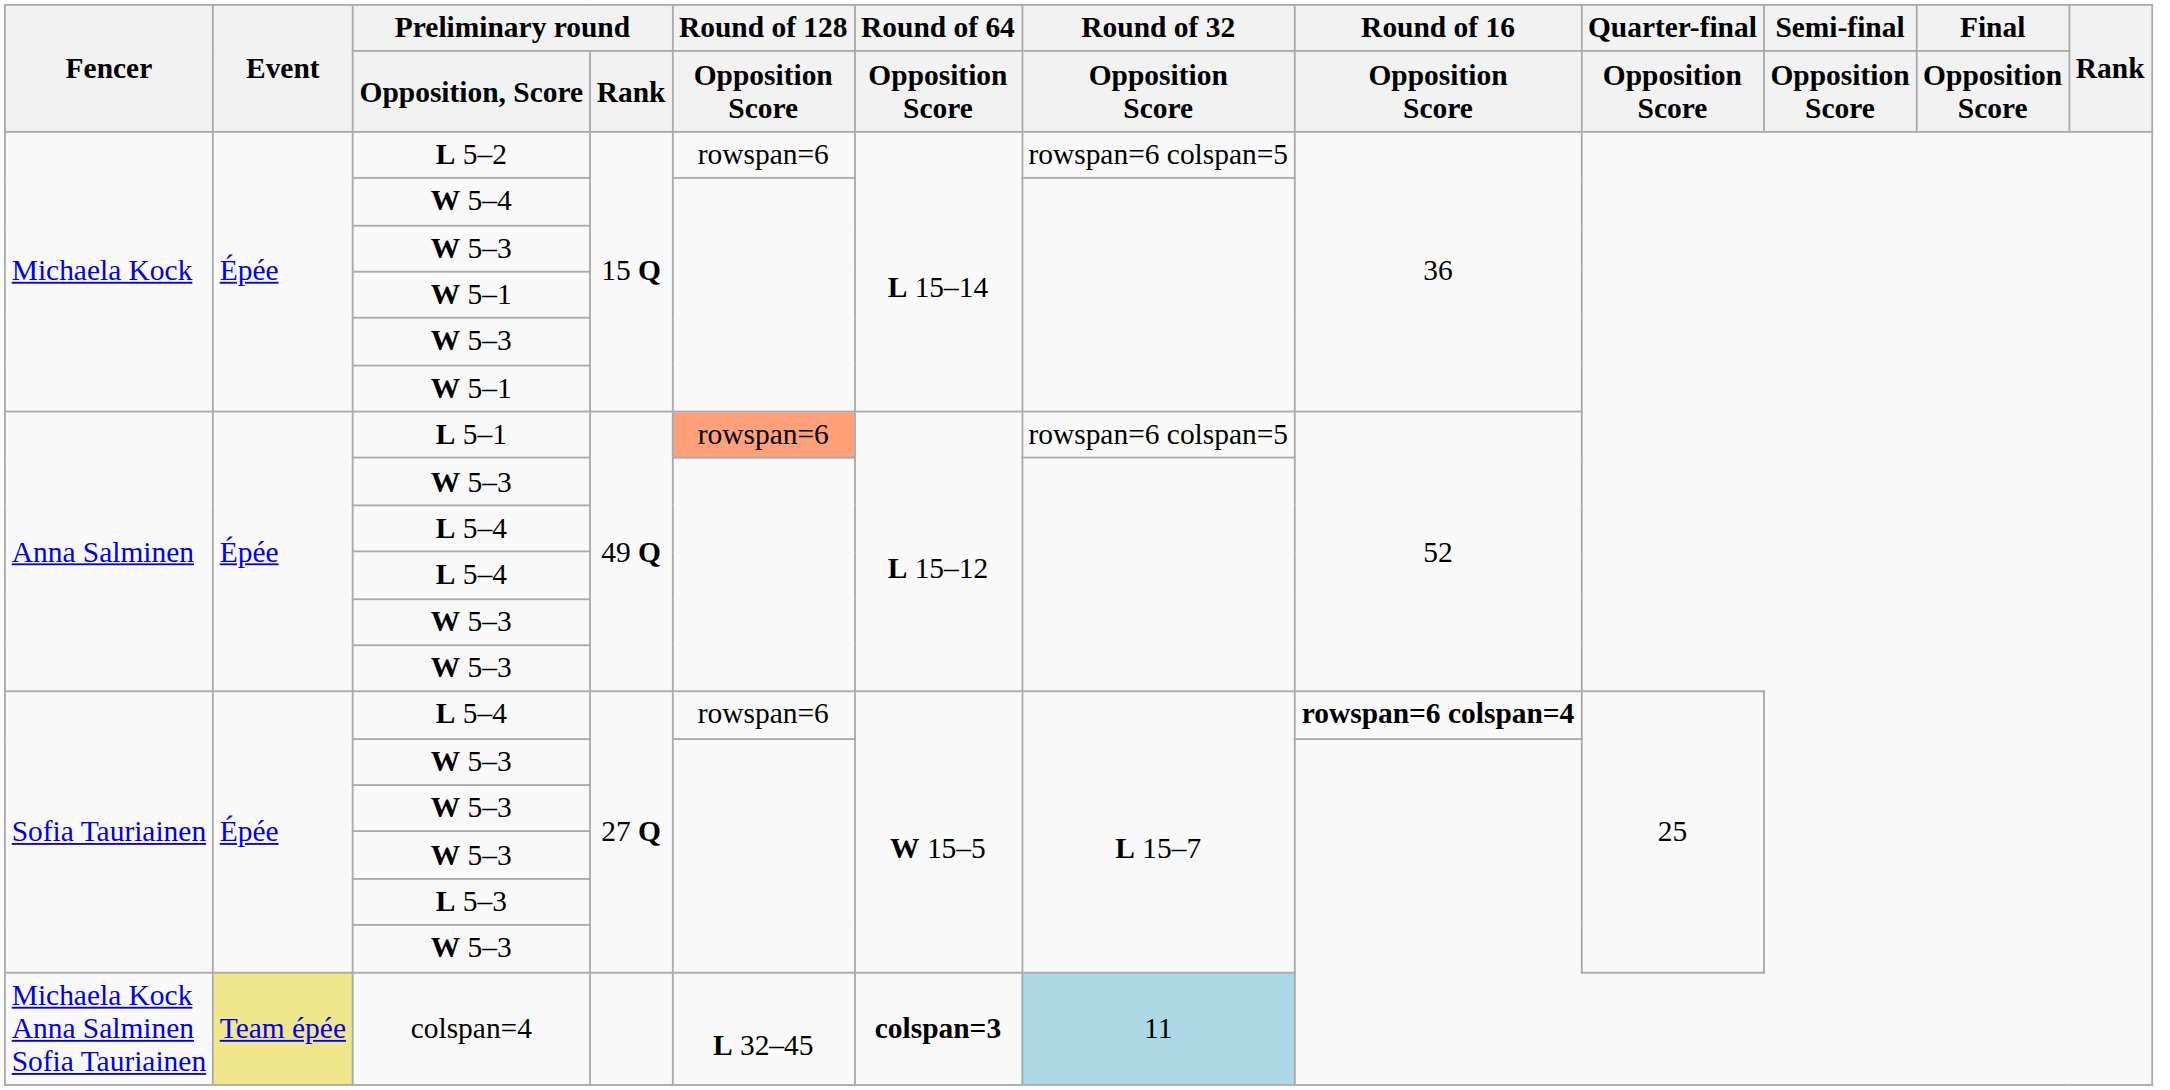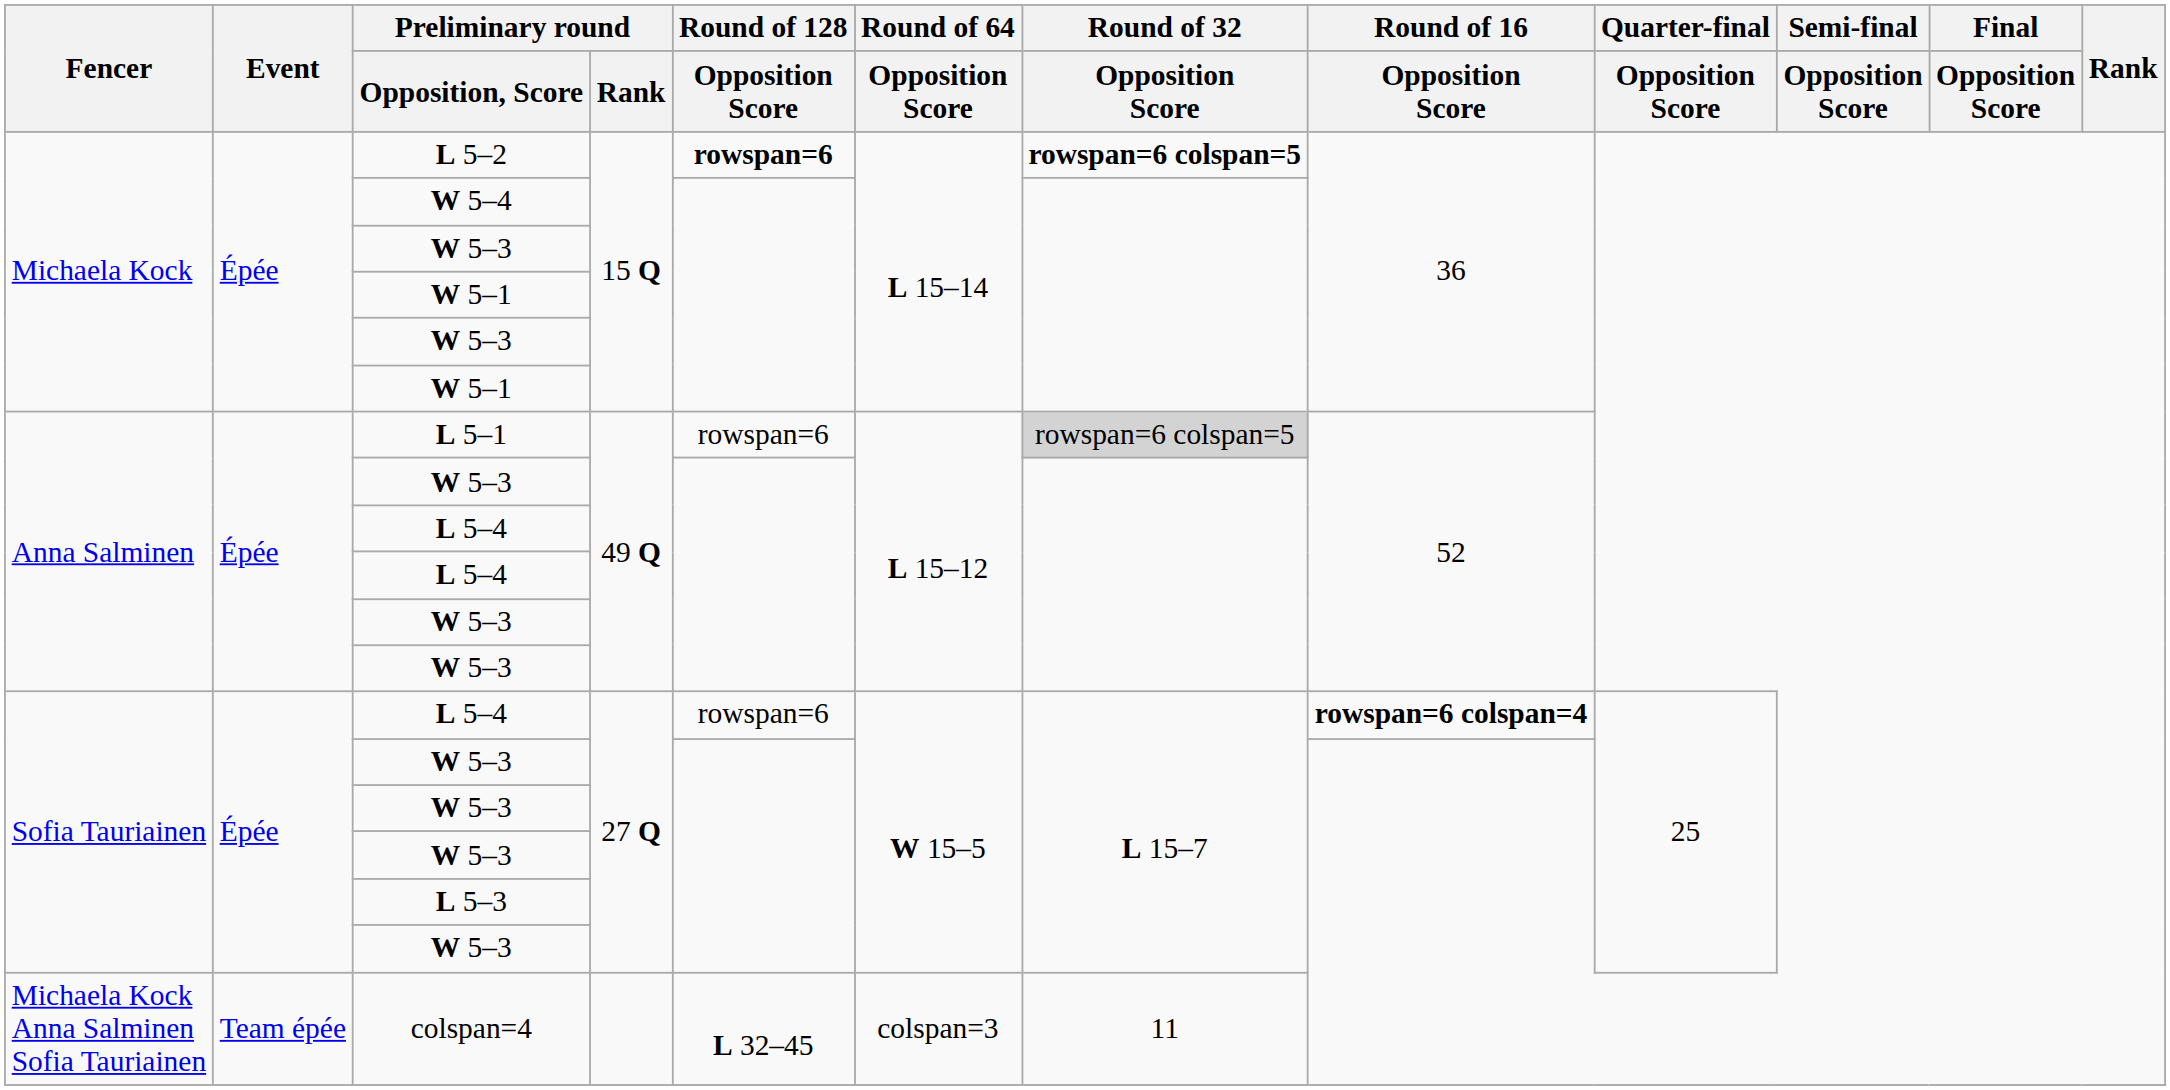L 5–2 | Round of 128 / Opposition Score: normal -> bold
L 5–2 | Round of 32 / Opposition Score: normal -> bold
L 5–1 | Round of 128 / Opposition Score: lightsalmon background -> no background
L 5–1 | Round of 32 / Opposition Score: no background -> lightgrey background
colspan=4 | Event: khaki background -> no background
colspan=4 | Round of 64 / Opposition Score: bold -> normal
colspan=4 | Round of 32 / Opposition Score: lightblue background -> no background
